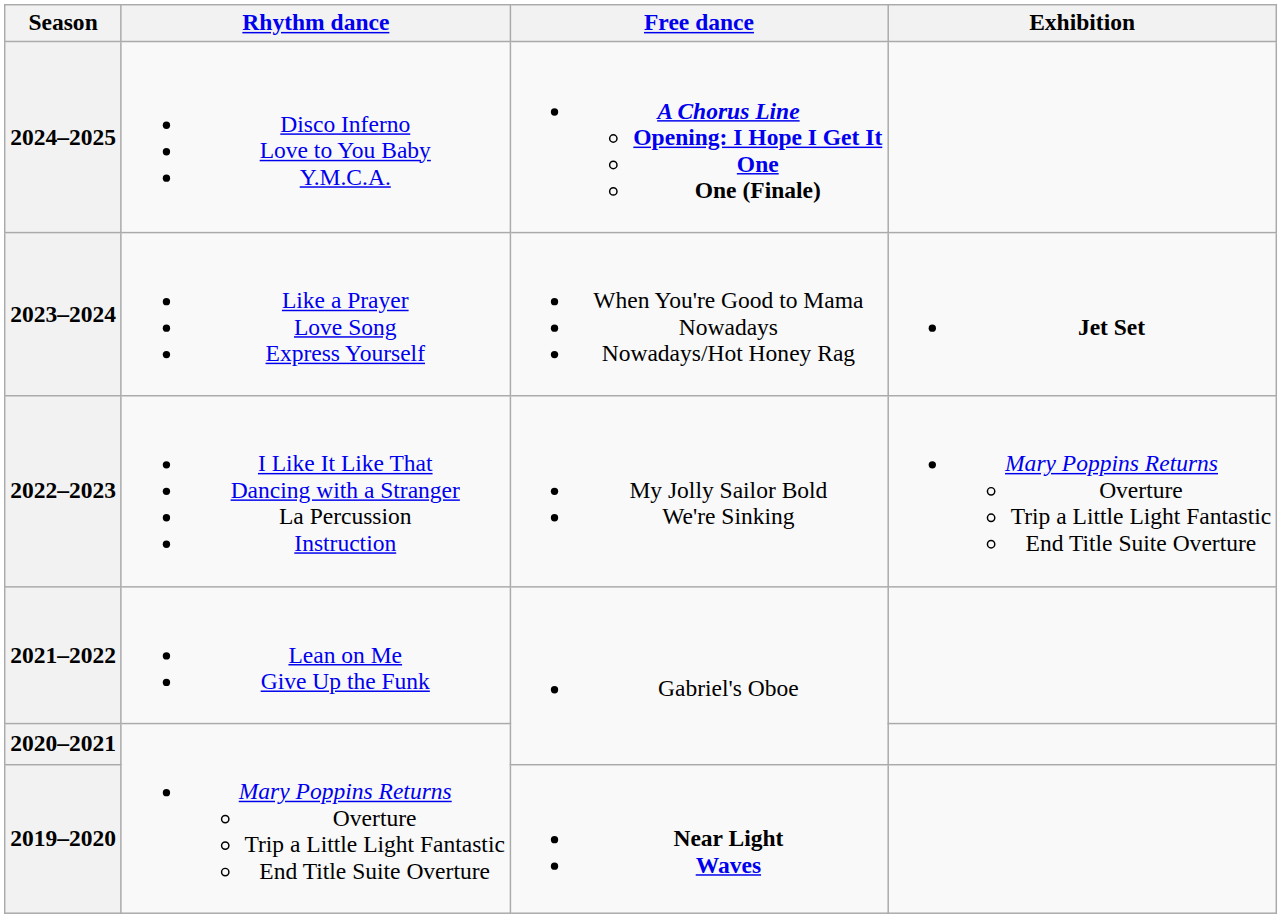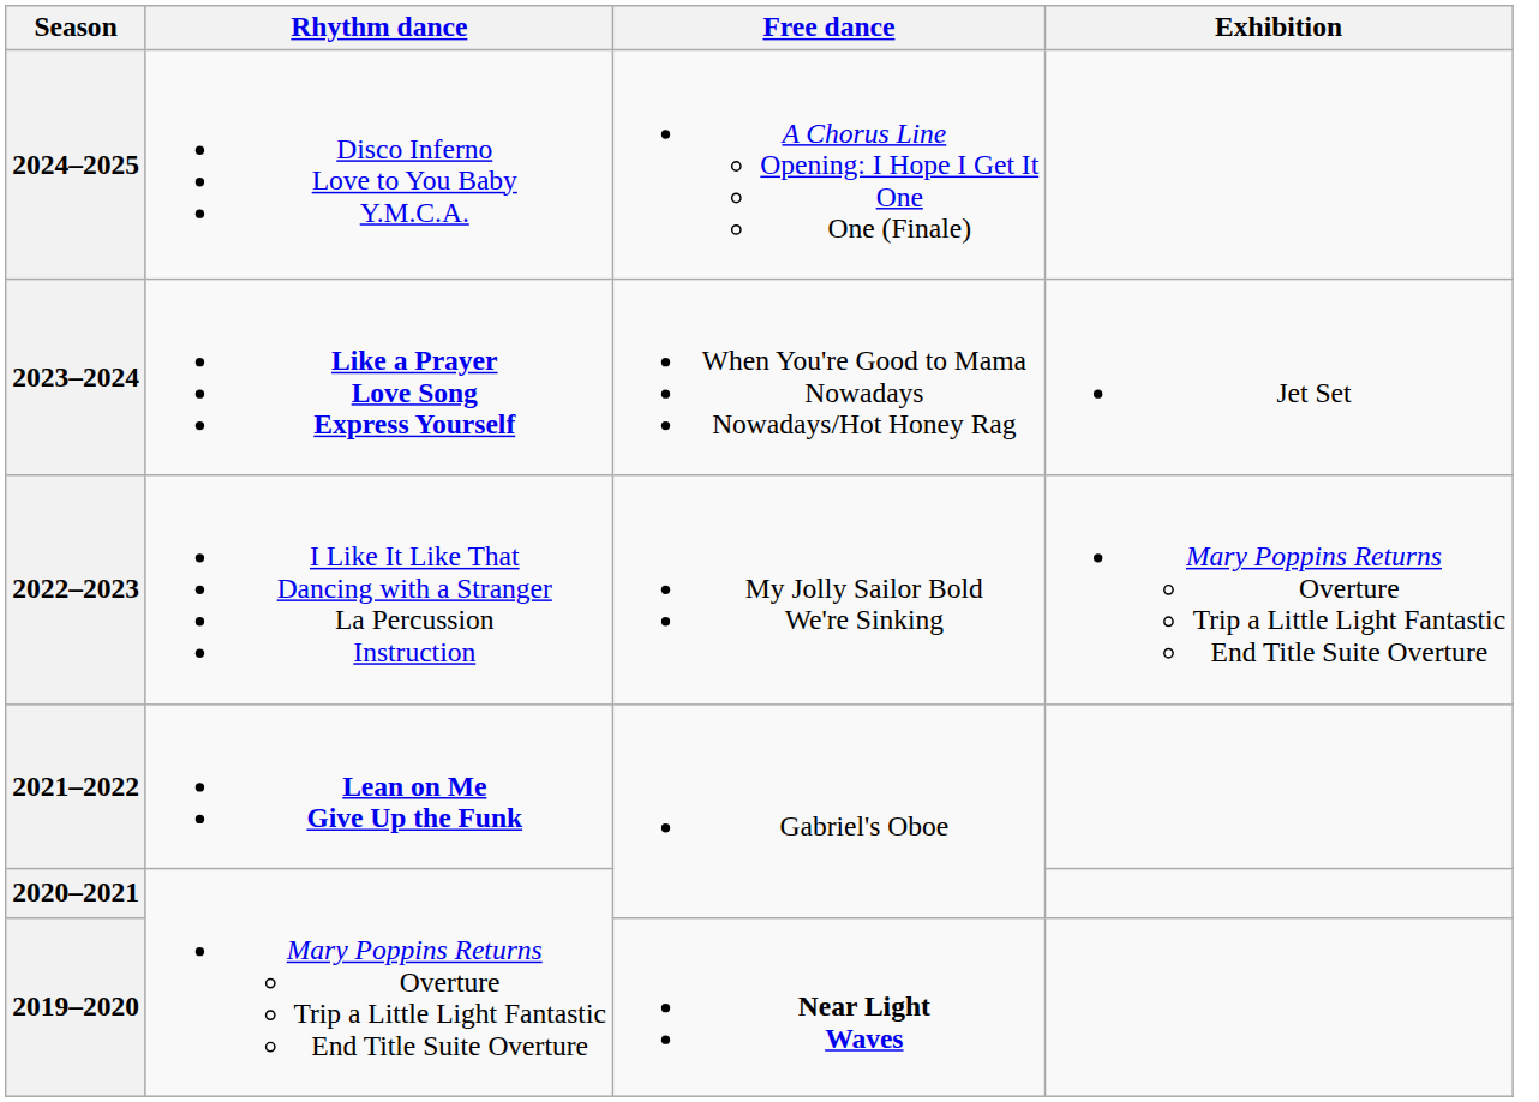2024–2025 | Free dance: bold -> normal
2023–2024 | Rhythm dance: normal -> bold
2023–2024 | Exhibition: bold -> normal
2021–2022 | Rhythm dance: normal -> bold
